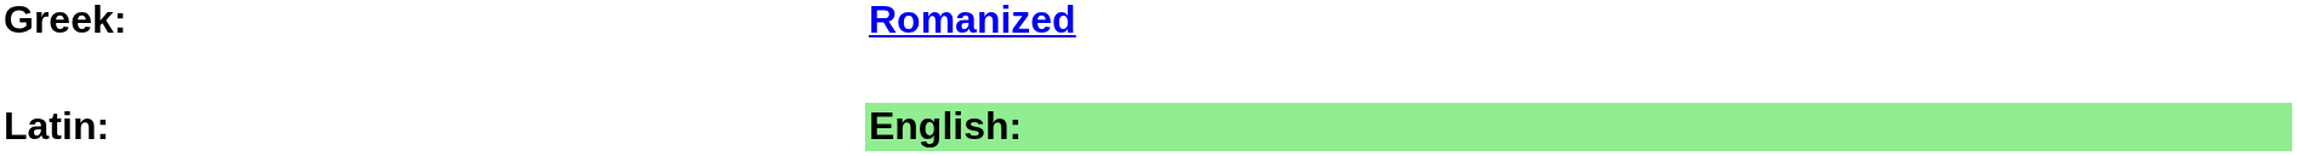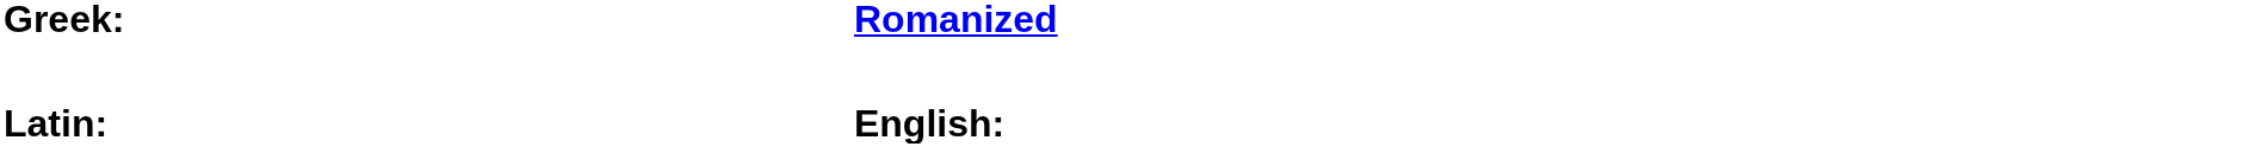row 2 | Romanized: lightgreen background -> no background
